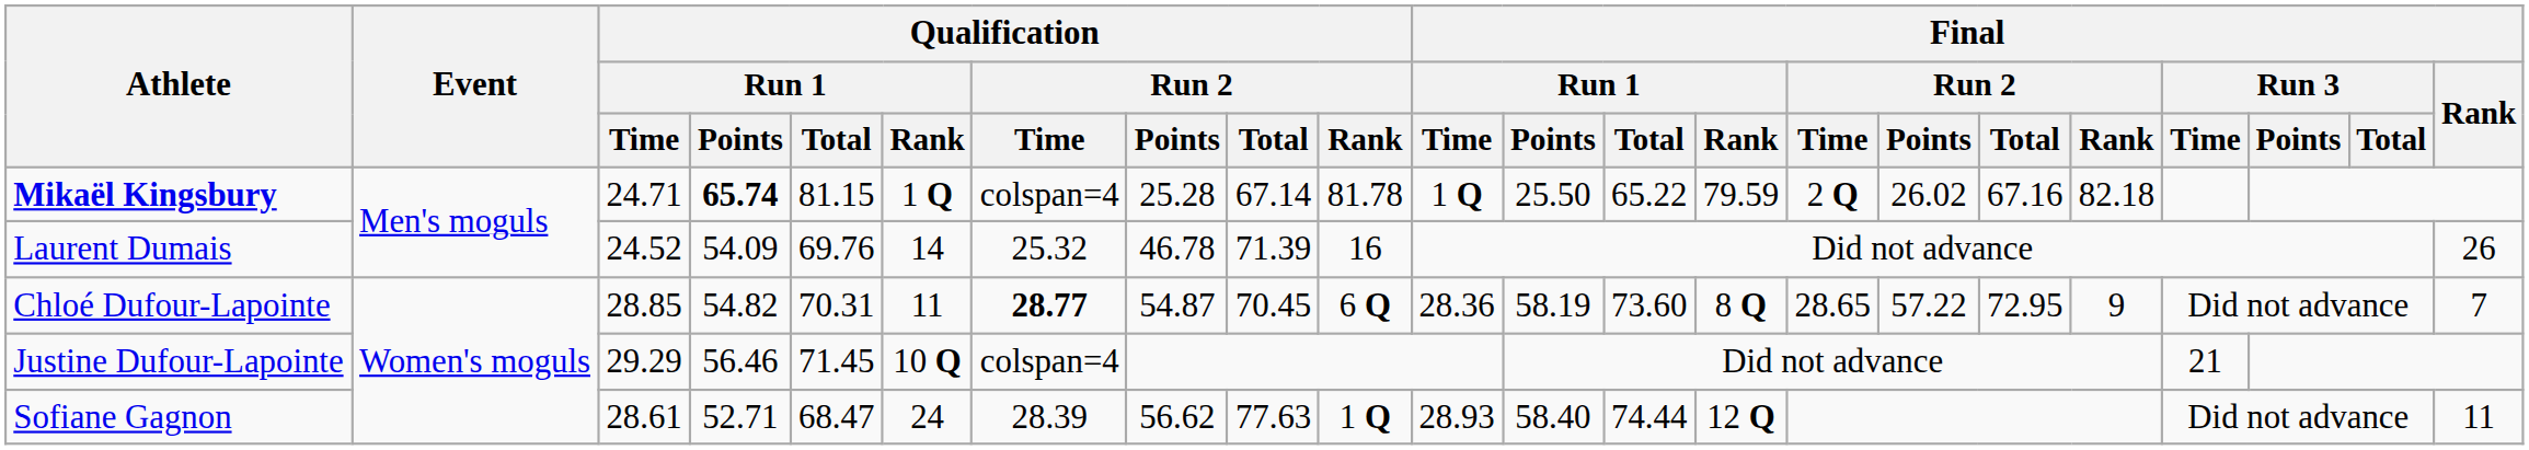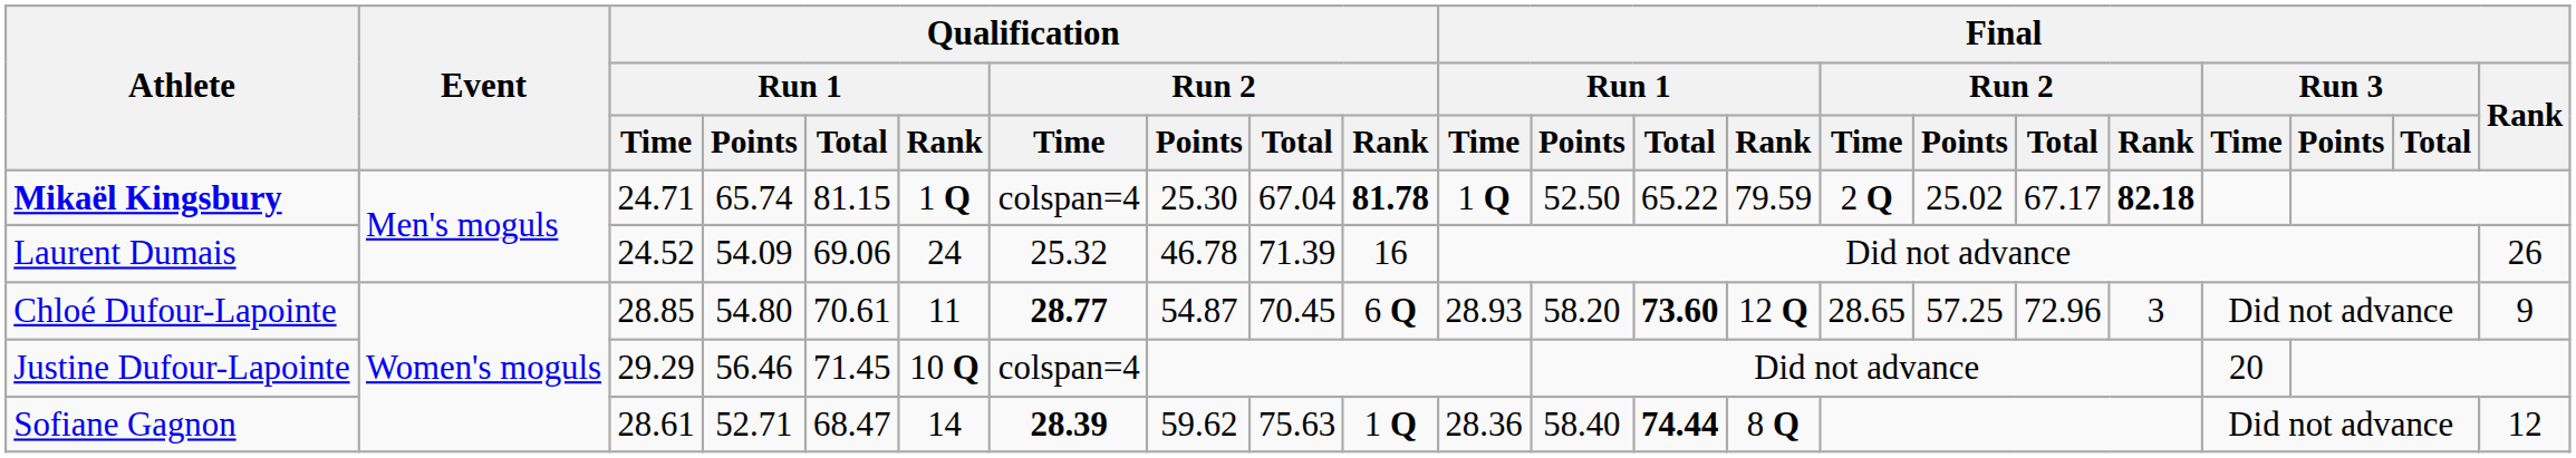Mikaël Kingsbury | Qualification / Run 1 / Points: bold -> normal
Mikaël Kingsbury | Qualification / Run 2 / Points: 25.28 -> 25.30
Mikaël Kingsbury | Qualification / Run 2 / Total: 67.14 -> 67.04
Mikaël Kingsbury | Qualification / Run 2 / Rank: normal -> bold
Mikaël Kingsbury | Final / Run 1 / Points: 25.50 -> 52.50
Mikaël Kingsbury | Final / Run 2 / Points: 26.02 -> 25.02
Mikaël Kingsbury | Final / Run 2 / Total: 67.16 -> 67.17
Mikaël Kingsbury | Final / Run 2 / Rank: normal -> bold
Laurent Dumais | Qualification / Run 1 / Total: 69.76 -> 69.06
Laurent Dumais | Qualification / Run 1 / Rank: 14 -> 24
Chloé Dufour-Lapointe | Qualification / Run 1 / Points: 54.82 -> 54.80
Chloé Dufour-Lapointe | Qualification / Run 1 / Total: 70.31 -> 70.61
Chloé Dufour-Lapointe | Final / Run 1 / Time: 28.36 -> 28.93
Chloé Dufour-Lapointe | Final / Run 1 / Points: 58.19 -> 58.20
Chloé Dufour-Lapointe | Final / Run 1 / Total: normal -> bold
Chloé Dufour-Lapointe | Final / Run 1 / Rank: 8 Q -> 12 Q
Chloé Dufour-Lapointe | Final / Run 2 / Points: 57.22 -> 57.25
Chloé Dufour-Lapointe | Final / Run 2 / Total: 72.95 -> 72.96
Chloé Dufour-Lapointe | Final / Run 2 / Rank: 9 -> 3
Chloé Dufour-Lapointe | Final / Rank: 7 -> 9
Justine Dufour-Lapointe | Final / Run 3 / Time: 21 -> 20
Sofiane Gagnon | Qualification / Run 1 / Rank: 24 -> 14
Sofiane Gagnon | Qualification / Run 2 / Time: normal -> bold
Sofiane Gagnon | Qualification / Run 2 / Points: 56.62 -> 59.62
Sofiane Gagnon | Qualification / Run 2 / Total: 77.63 -> 75.63
Sofiane Gagnon | Final / Run 1 / Time: 28.93 -> 28.36
Sofiane Gagnon | Final / Run 1 / Total: normal -> bold
Sofiane Gagnon | Final / Run 1 / Rank: 12 Q -> 8 Q
Sofiane Gagnon | Final / Rank: 11 -> 12
